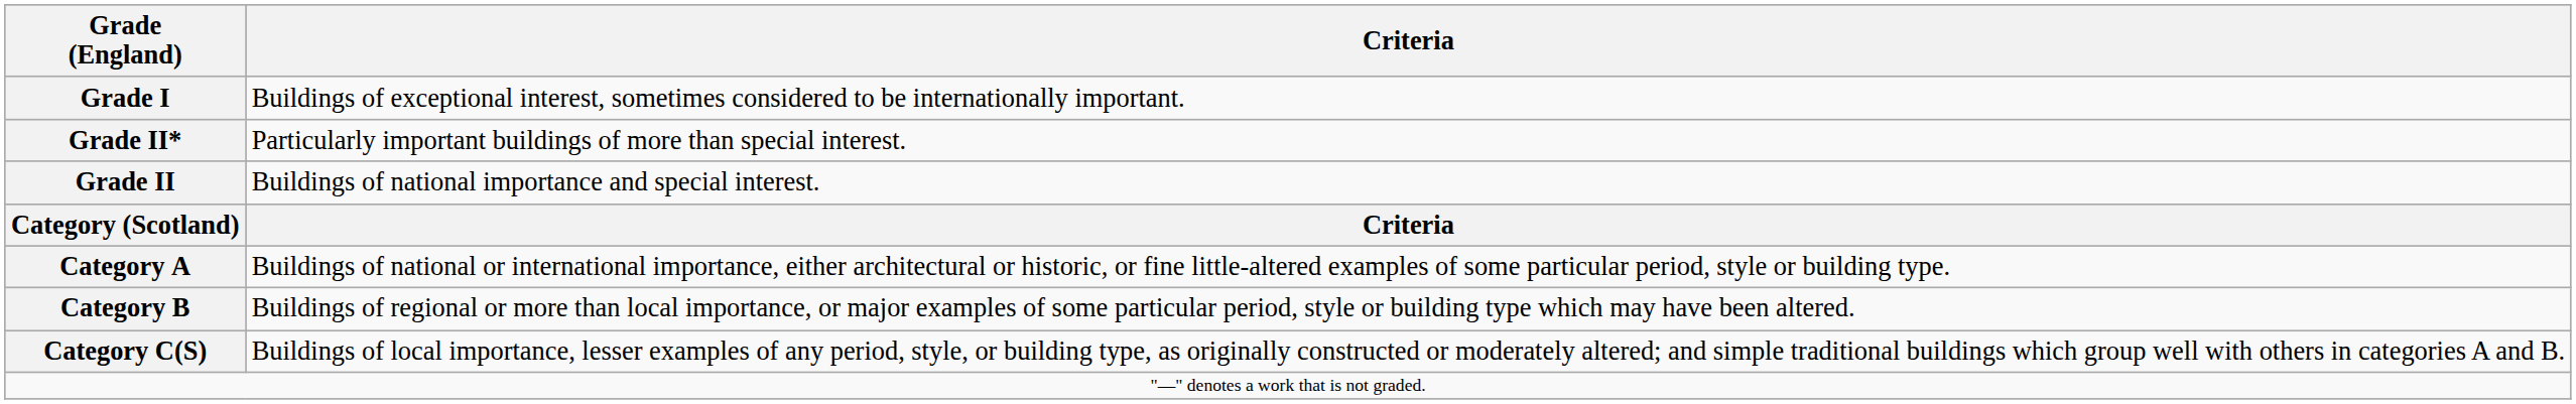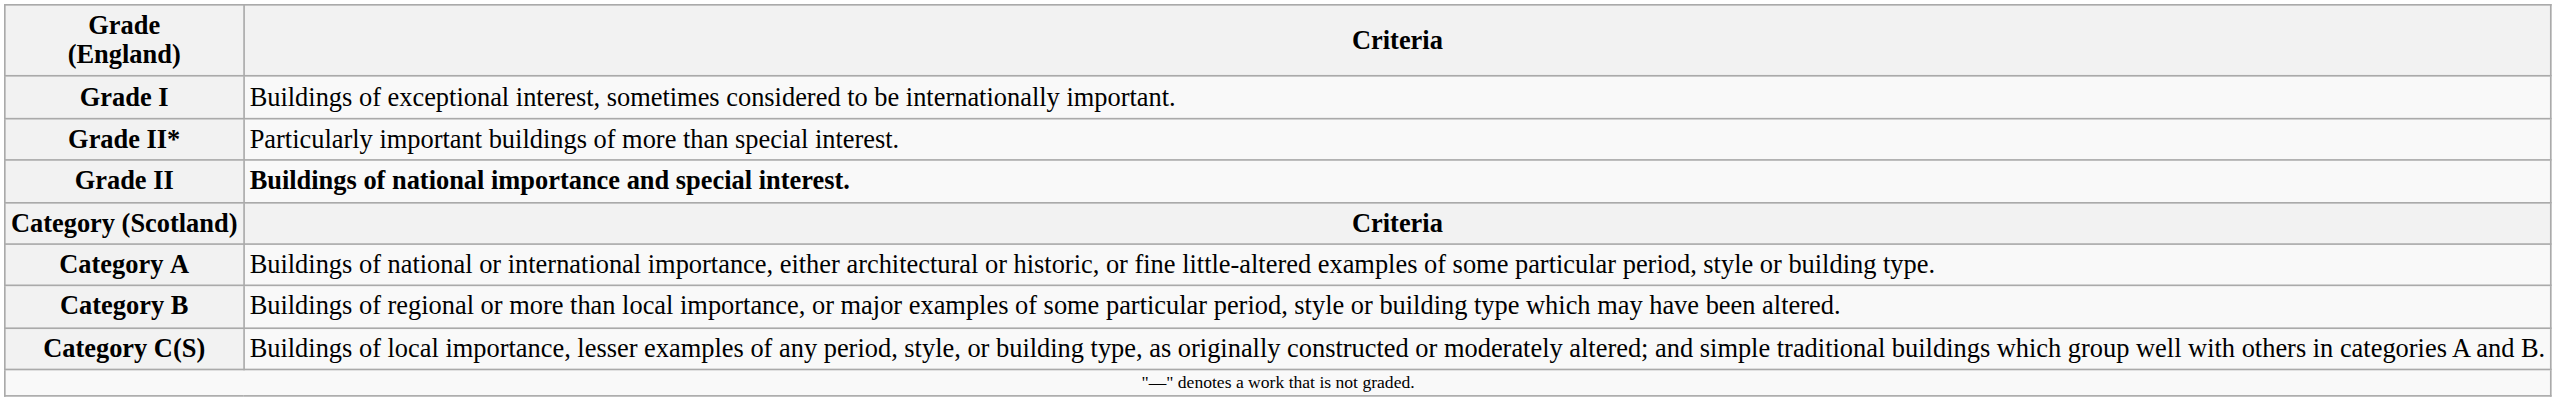Grade II | Criteria: normal -> bold
